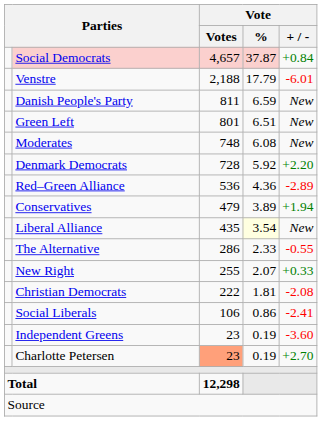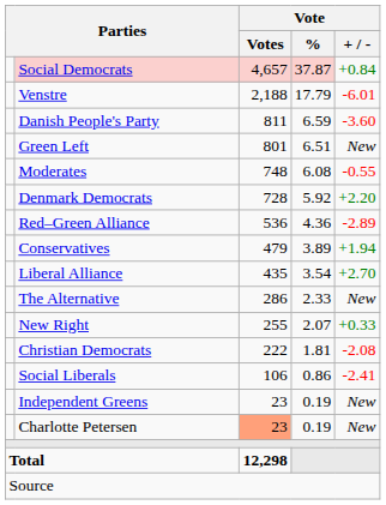Danish People's Party | Vote / + / -: New -> -3.60
Moderates | Vote / + / -: New -> -0.55
Liberal Alliance | Vote / %: lightyellow background -> no background
Liberal Alliance | Vote / + / -: New -> +2.70
The Alternative | Vote / + / -: -0.55 -> New
Independent Greens | Vote / + / -: -3.60 -> New
Charlotte Petersen | Vote / + / -: +2.70 -> New
